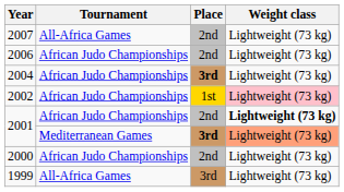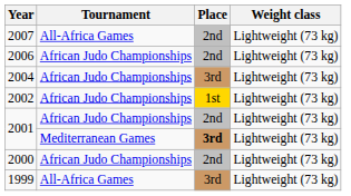2004 | Place: bold -> normal
2002 | Weight class: pink background -> no background
2001 / African Judo Championships | Weight class: bold -> normal
2001 / Mediterranean Games | Weight class: lightsalmon background -> no background
